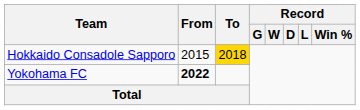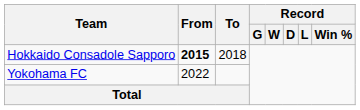Hokkaido Consadole Sapporo | From: normal -> bold
Hokkaido Consadole Sapporo | To: gold background -> no background
Yokohama FC | From: bold -> normal
